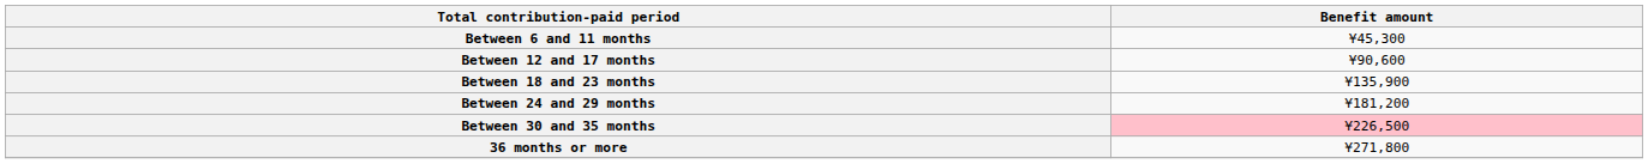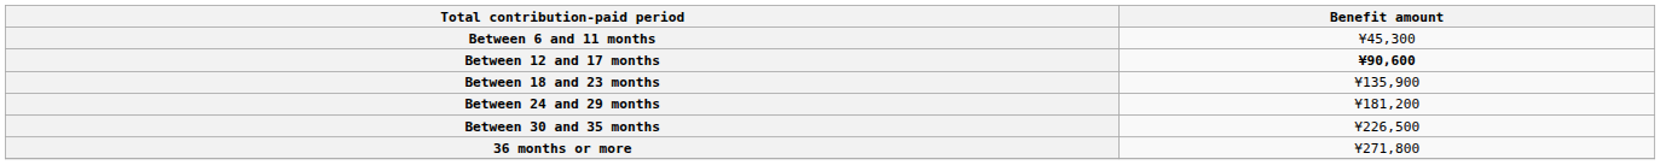Between 12 and 17 months | Benefit amount: normal -> bold
Between 30 and 35 months | Benefit amount: pink background -> no background
